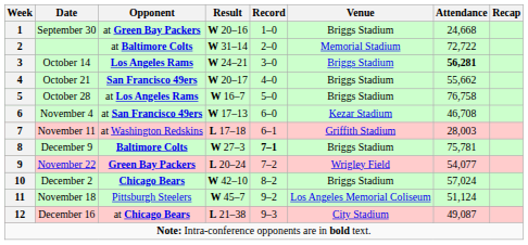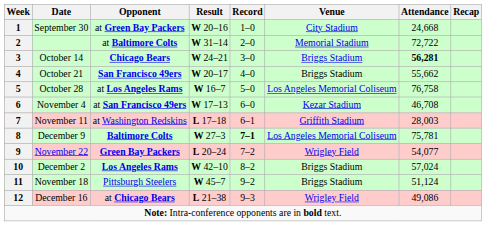1 | Venue: Briggs Stadium -> City Stadium
3 | Opponent: Los Angeles Rams -> Chicago Bears
5 | Venue: Briggs Stadium -> Los Angeles Memorial Coliseum
8 | Venue: Briggs Stadium -> Los Angeles Memorial Coliseum
10 | Opponent: Chicago Bears -> Los Angeles Rams
11 | Venue: Los Angeles Memorial Coliseum -> Briggs Stadium
12 | Venue: City Stadium -> Wrigley Field
12 | Attendance: 49,087 -> 49,086
